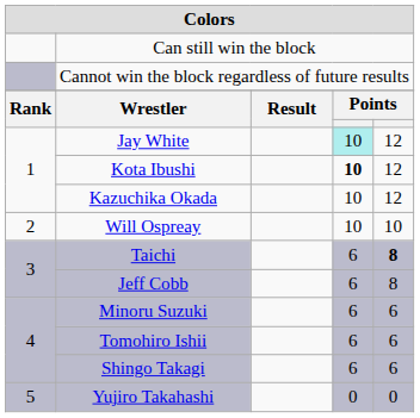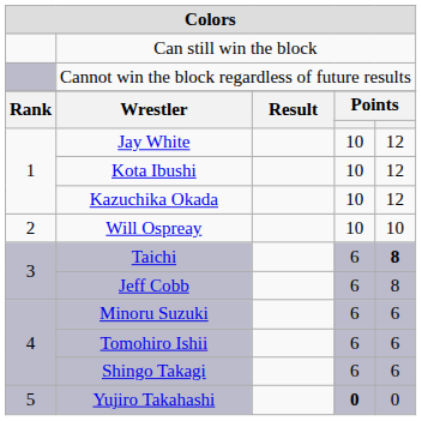Jay White | column 4: paleturquoise background -> no background
Kota Ibushi | column 4: bold -> normal
Yujiro Takahashi | column 4: normal -> bold
